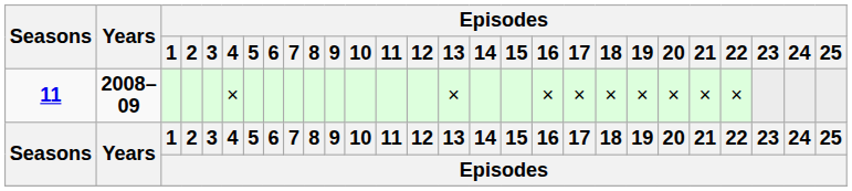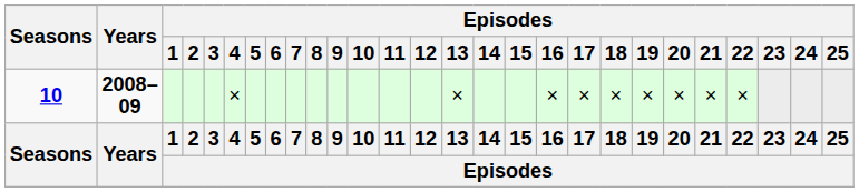row 3 | Seasons: 11 -> 10
